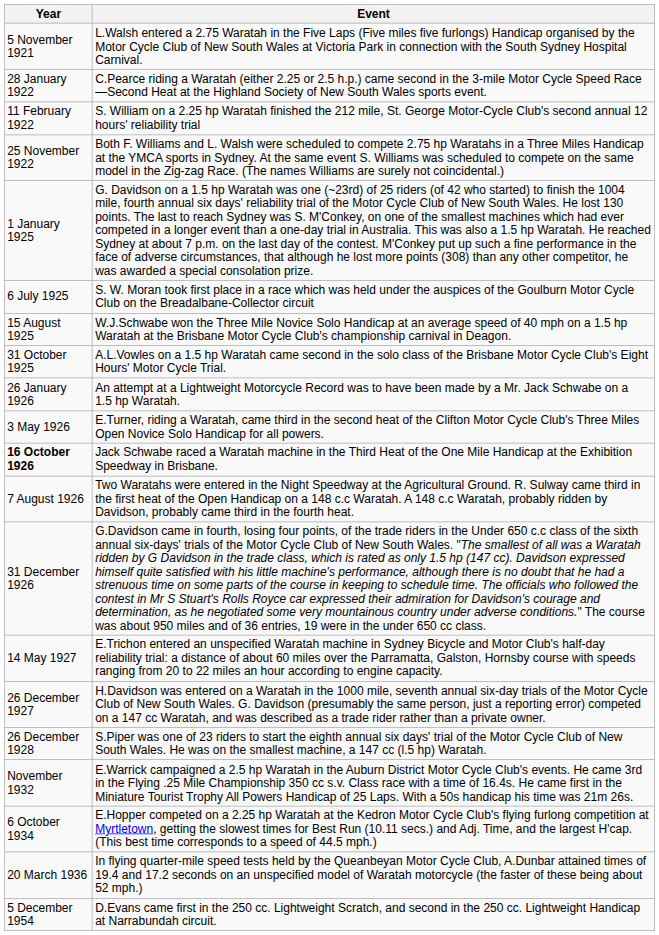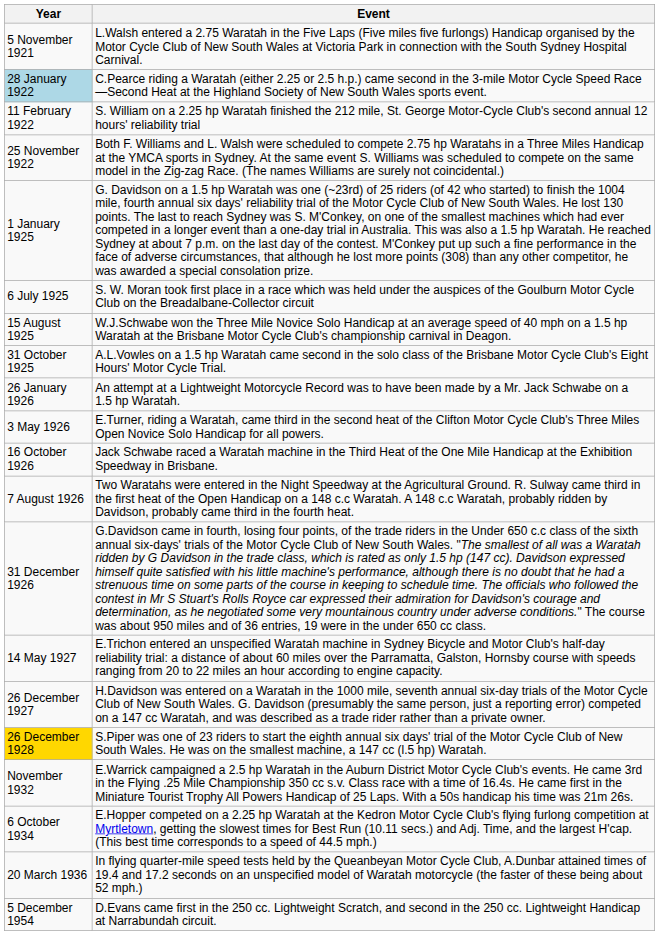28 January 1922 | Year: no background -> lightblue background
16 October 1926 | Year: bold -> normal
26 December 1928 | Year: no background -> gold background
